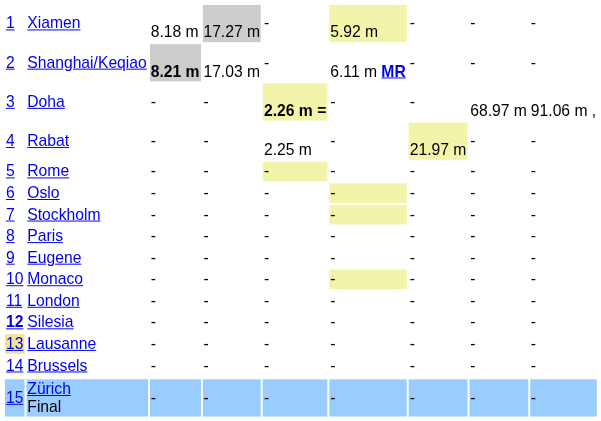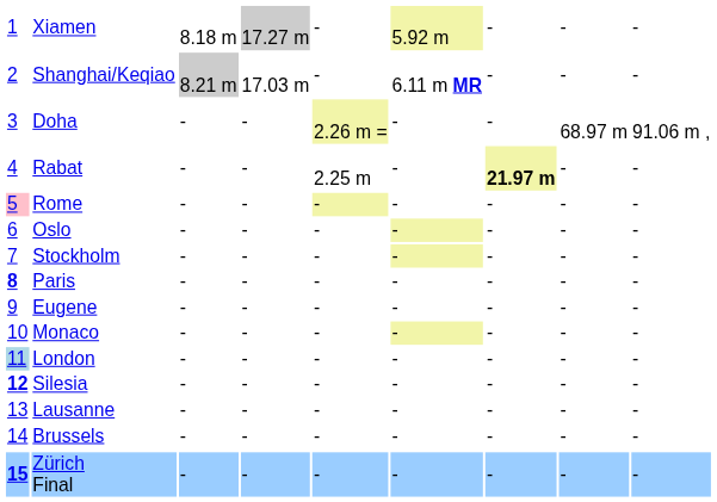Shanghai/Keqiao | column 3: bold -> normal
Doha | column 5: bold -> normal
Rabat | column 7: normal -> bold
Rome | column 1: no background -> pink background
Paris | column 1: normal -> bold
London | column 1: no background -> lightblue background
Lausanne | column 1: khaki background -> no background
Zürich Final | column 1: normal -> bold
